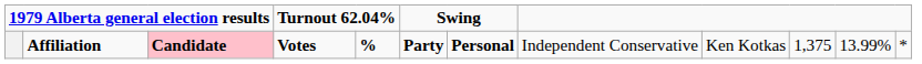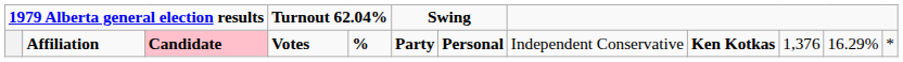Affiliation | column 9: normal -> bold
Affiliation | column 10: 1,375 -> 1,376
Affiliation | column 11: 13.99% -> 16.29%
